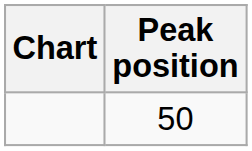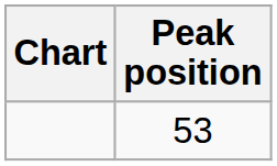row 2 | Peak position: 50 -> 53
